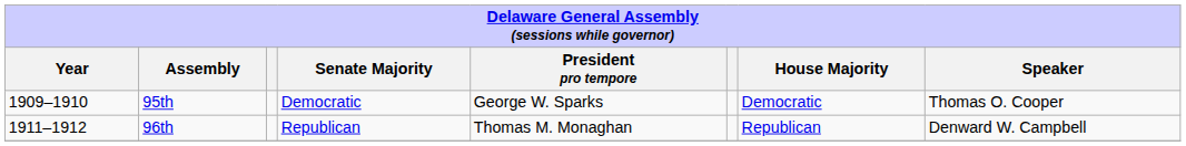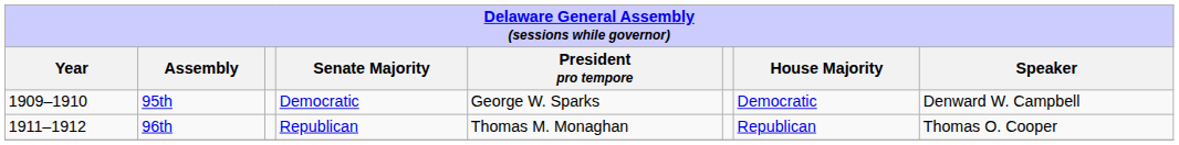95th | Speaker: Thomas O. Cooper -> Denward W. Campbell
96th | Speaker: Denward W. Campbell -> Thomas O. Cooper
